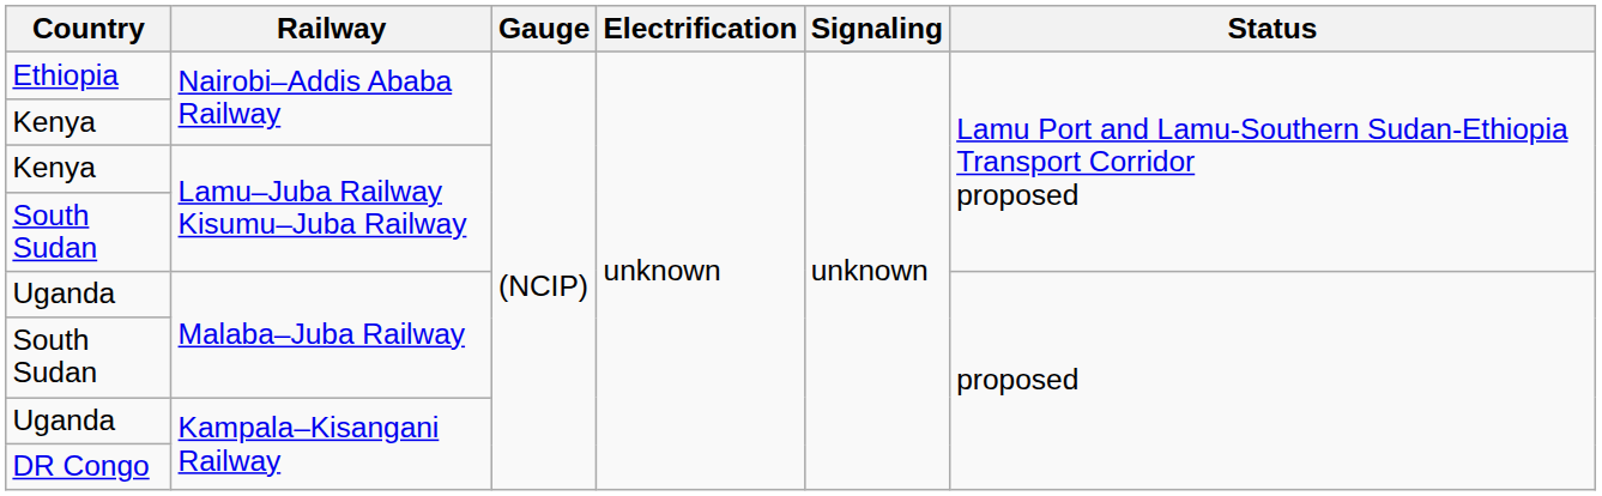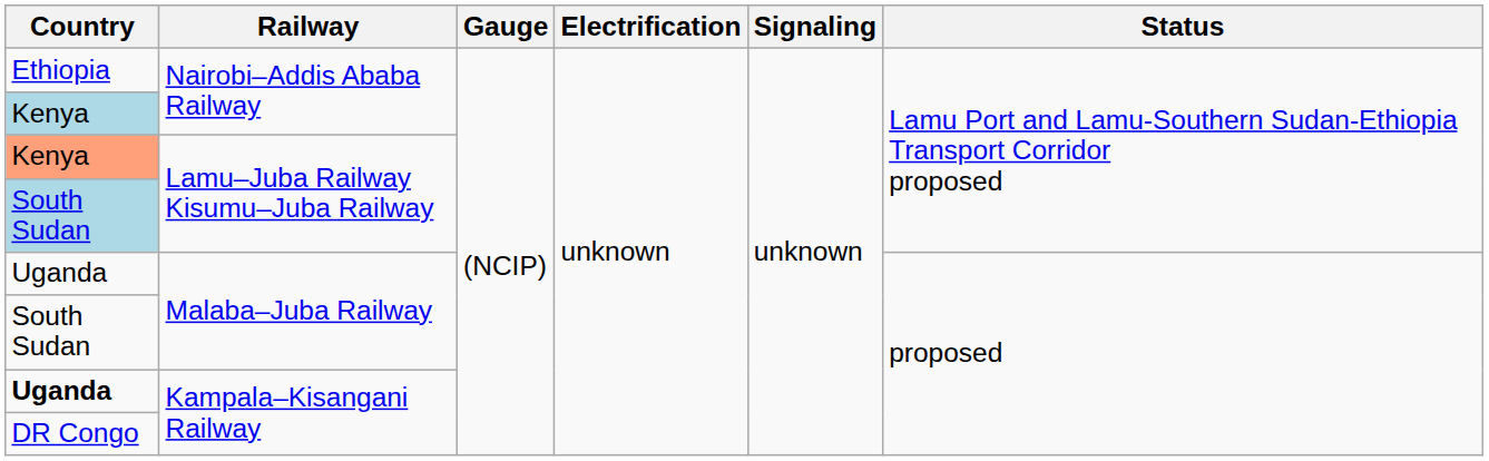Kenya / Nairobi–Addis Ababa Railway | Country: no background -> lightblue background
Kenya / Lamu–Juba Railway Kisumu–Juba Railway | Country: no background -> lightsalmon background
South Sudan / Lamu–Juba Railway Kisumu–Juba Railway | Country: no background -> lightblue background
Uganda / Kampala–Kisangani Railway | Country: normal -> bold
